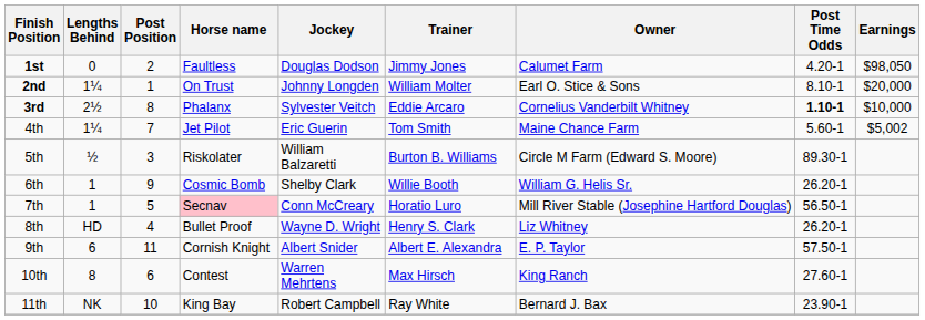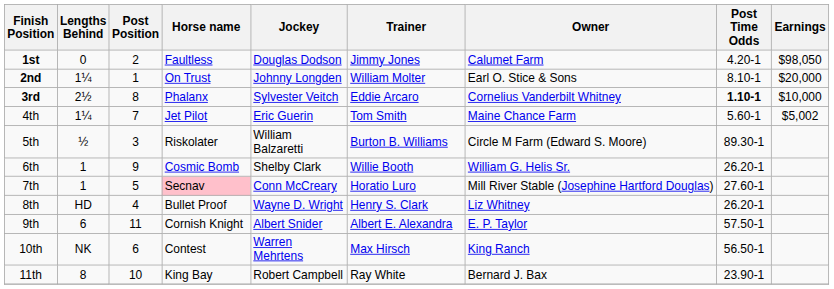7th | Post Time Odds: 56.50-1 -> 27.60-1
10th | Lengths Behind: 8 -> NK
10th | Post Time Odds: 27.60-1 -> 56.50-1
11th | Lengths Behind: NK -> 8
